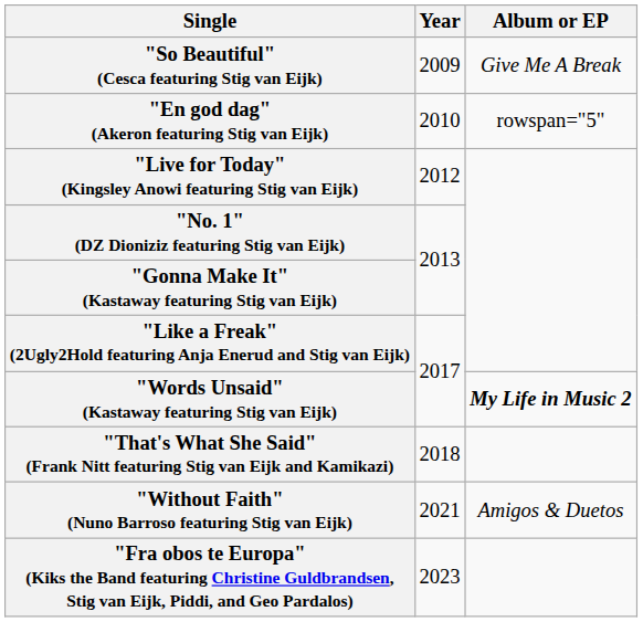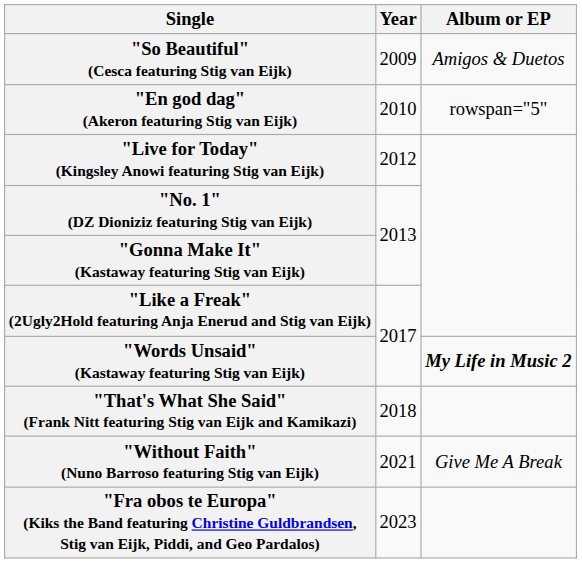"So Beautiful" (Cesca featuring Stig van Eijk) | Album or EP: Give Me A Break -> Amigos & Duetos
"Without Faith" (Nuno Barroso featuring Stig van Eijk) | Album or EP: Amigos & Duetos -> Give Me A Break
